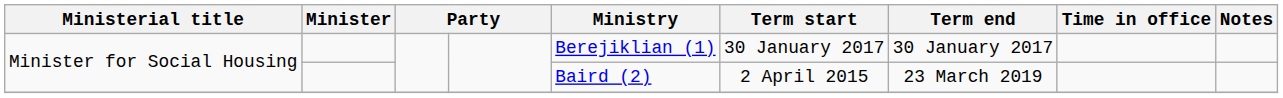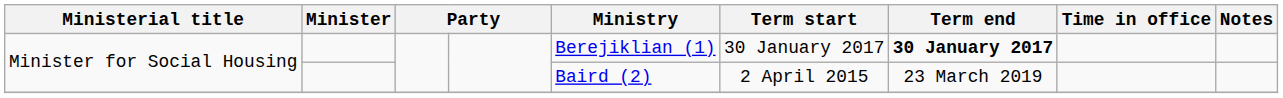row 2 | Term end: normal -> bold
